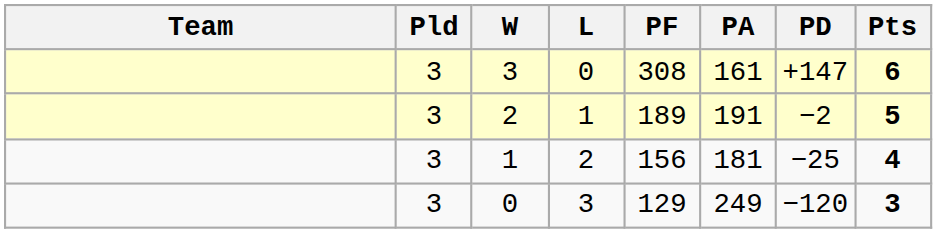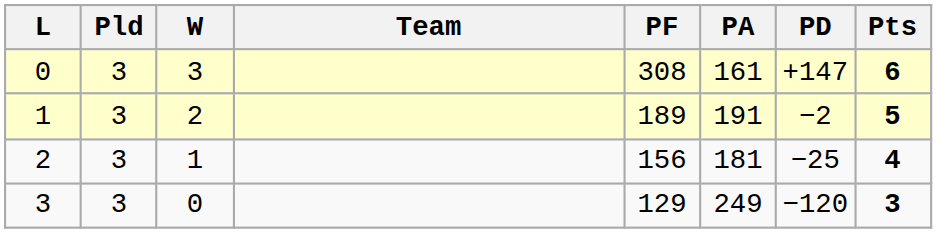columns swapped: Team <-> L
